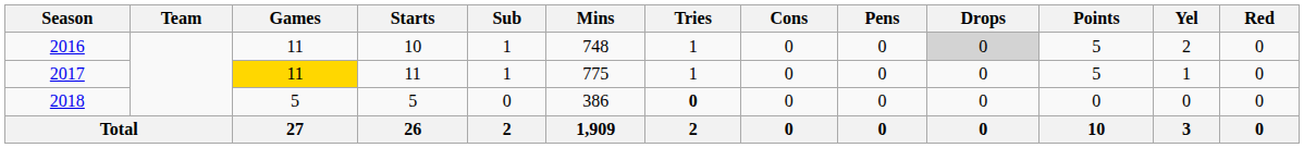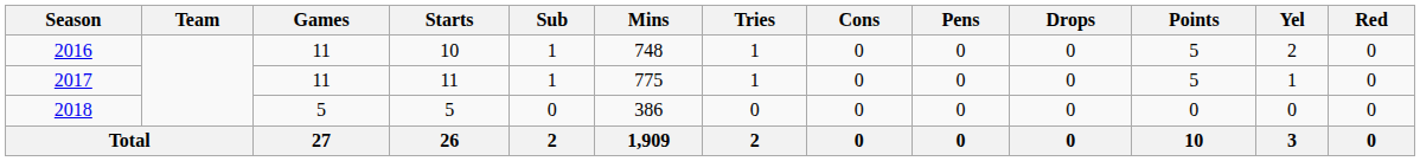2016 | Drops: lightgrey background -> no background
2017 | Games: gold background -> no background
2018 | Tries: bold -> normal
